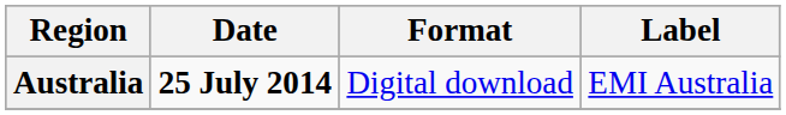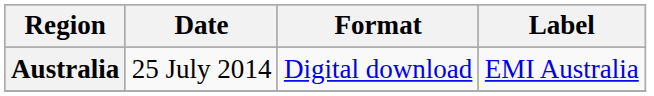Australia | Date: bold -> normal
